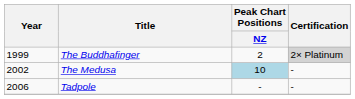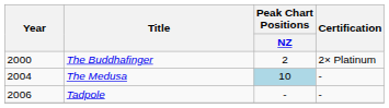The Buddhafinger | Year: 1999 -> 2000
The Buddhafinger | Certification: lightgrey background -> no background
The Medusa | Year: 2002 -> 2004
